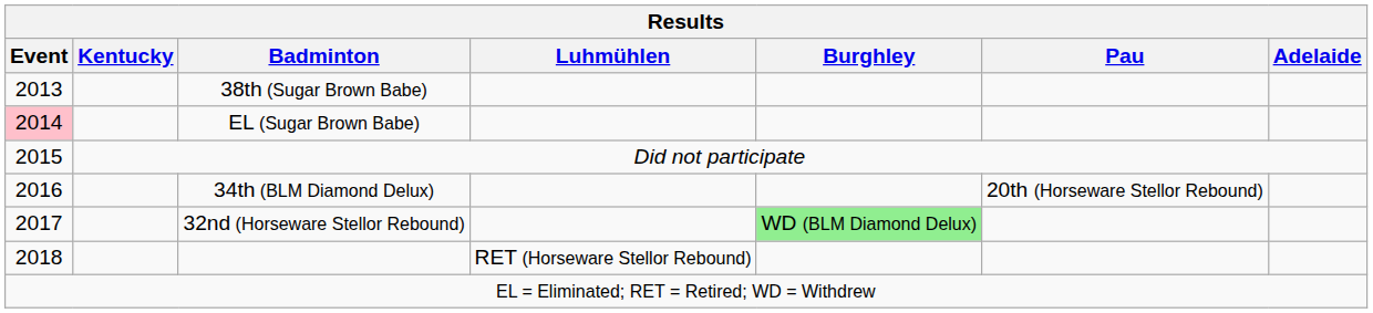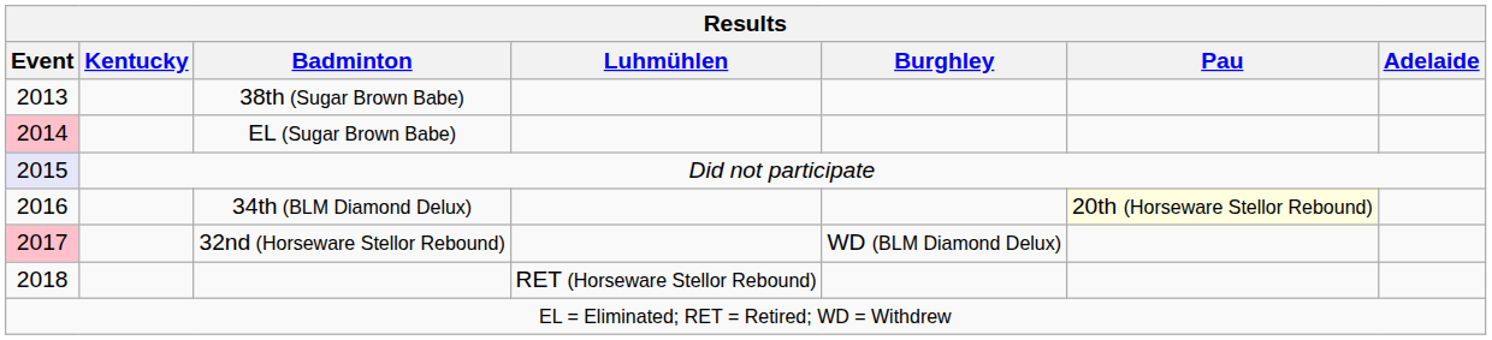Did not participate | Event: no background -> lavender background
34th (BLM Diamond Delux) | Pau: no background -> lightyellow background
32nd (Horseware Stellor Rebound) | Event: no background -> pink background
32nd (Horseware Stellor Rebound) | Burghley: lightgreen background -> no background
